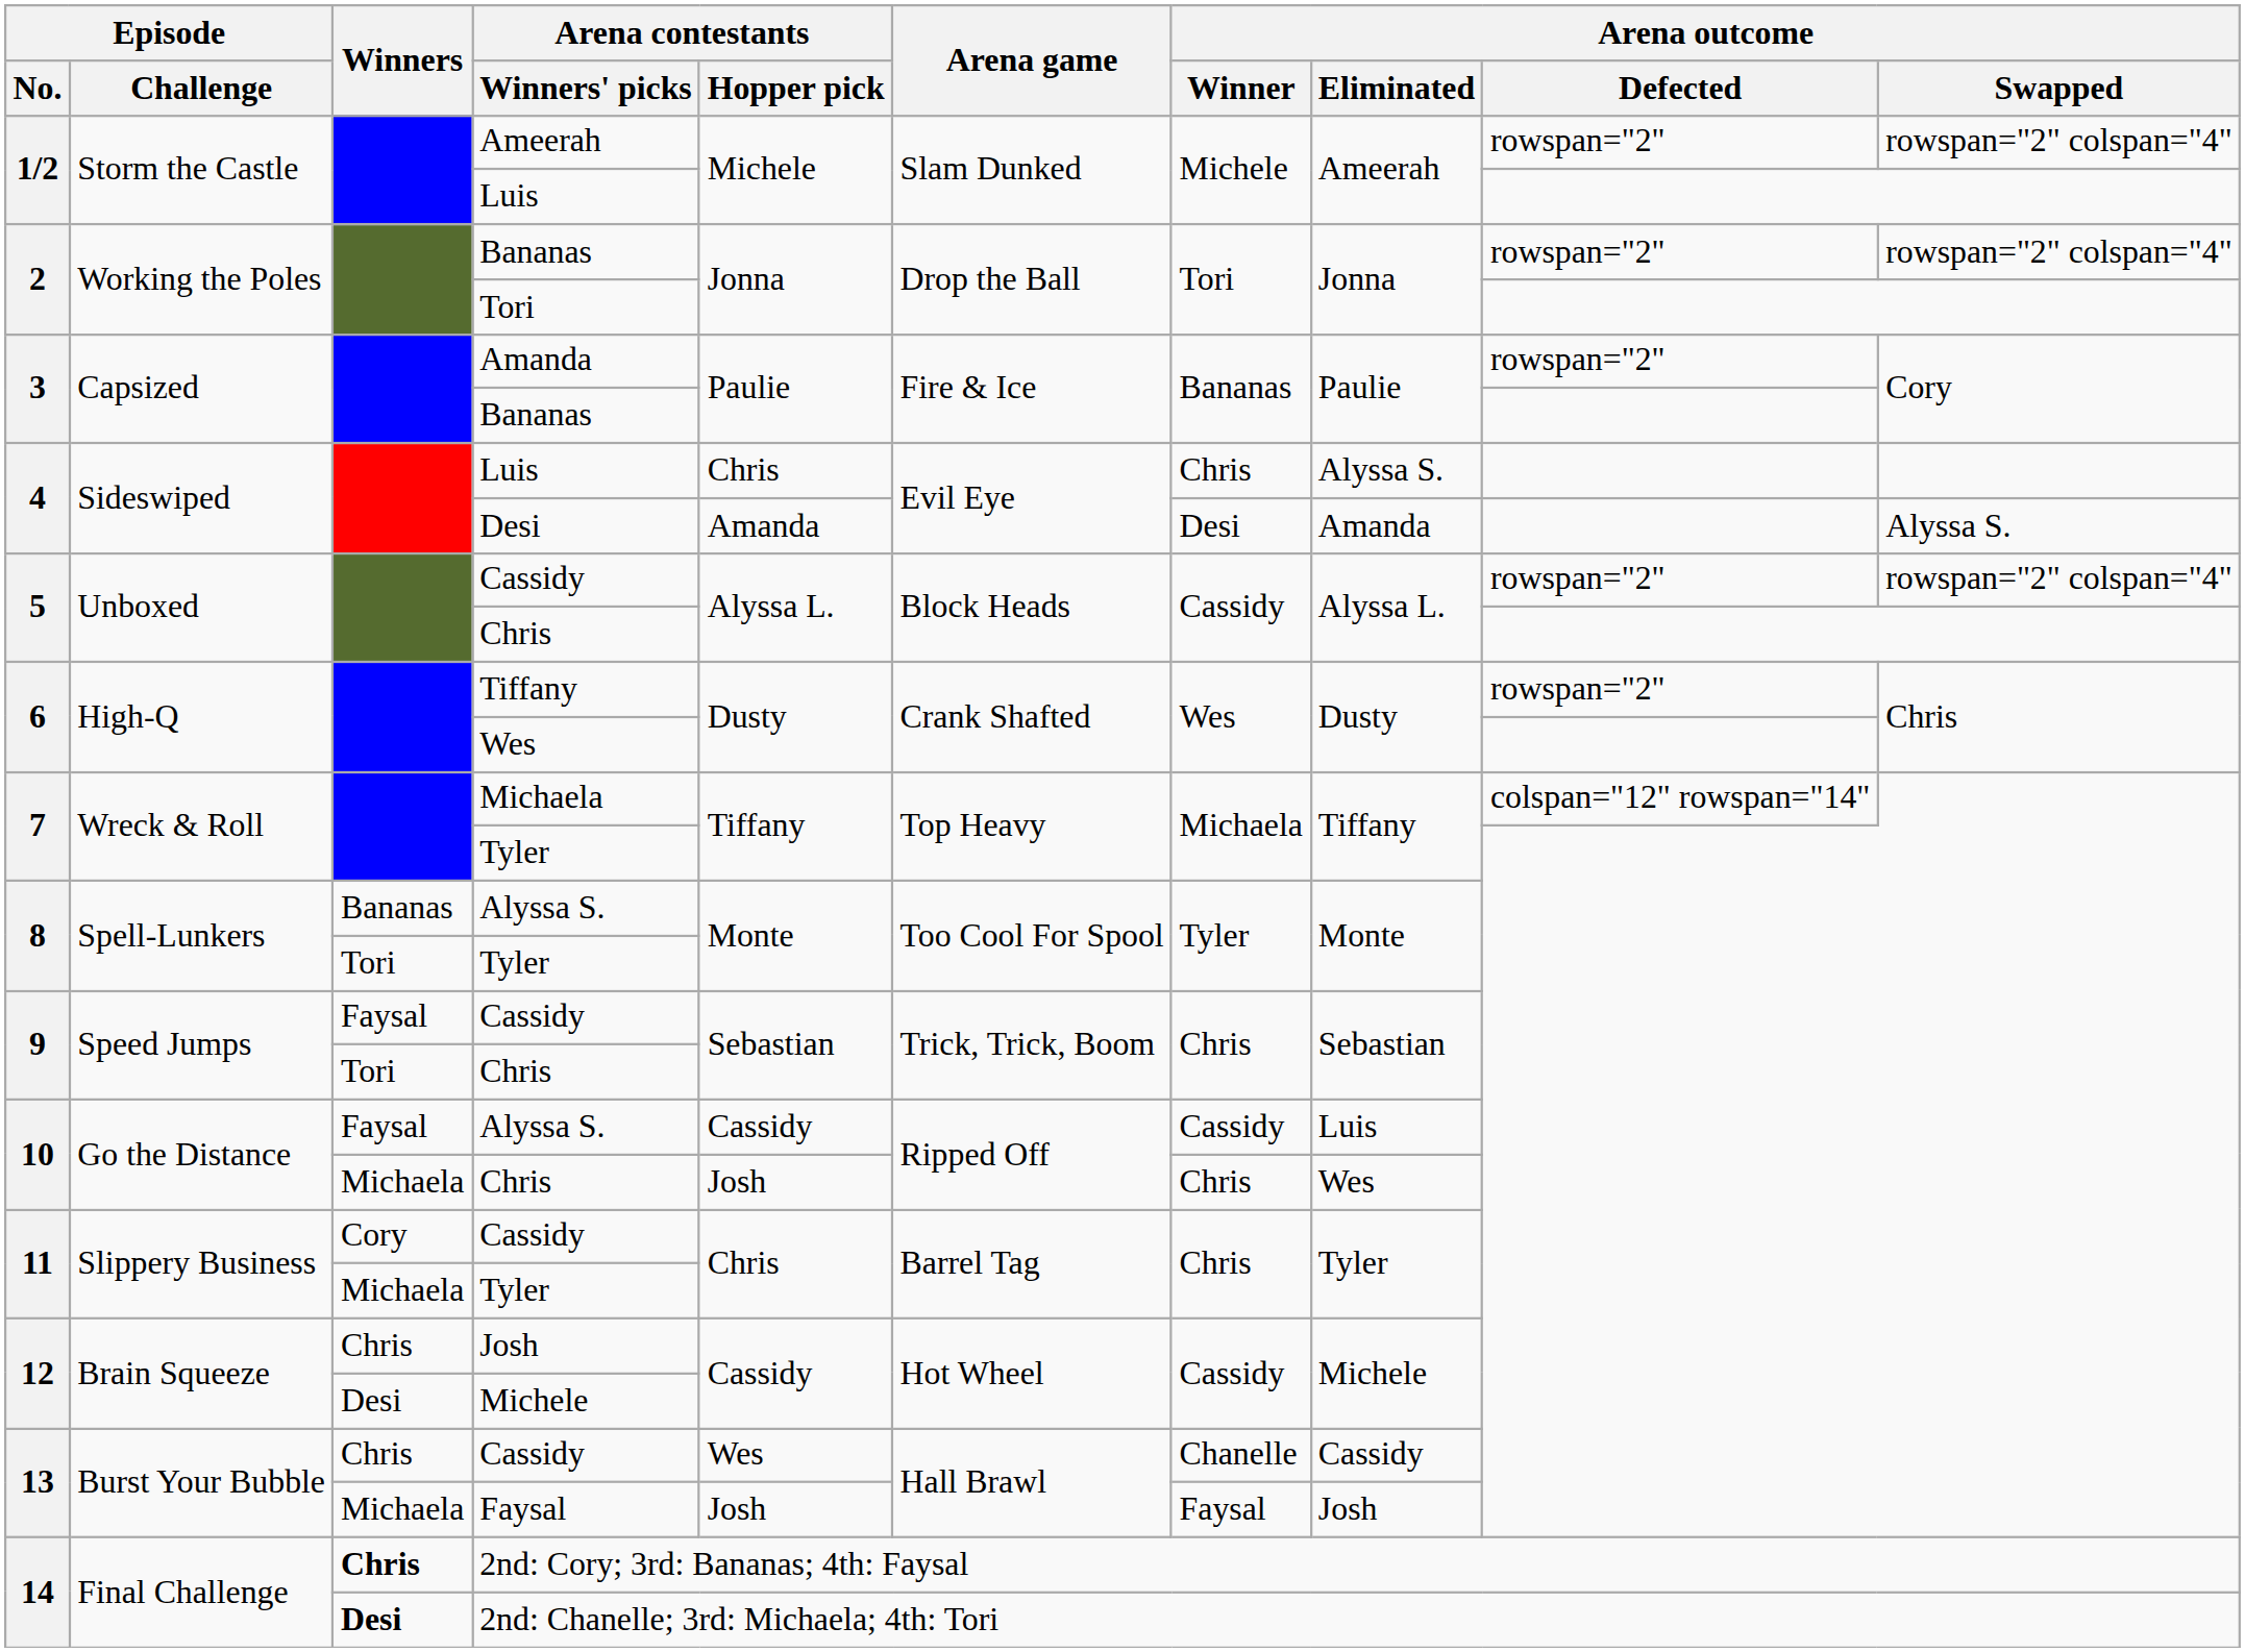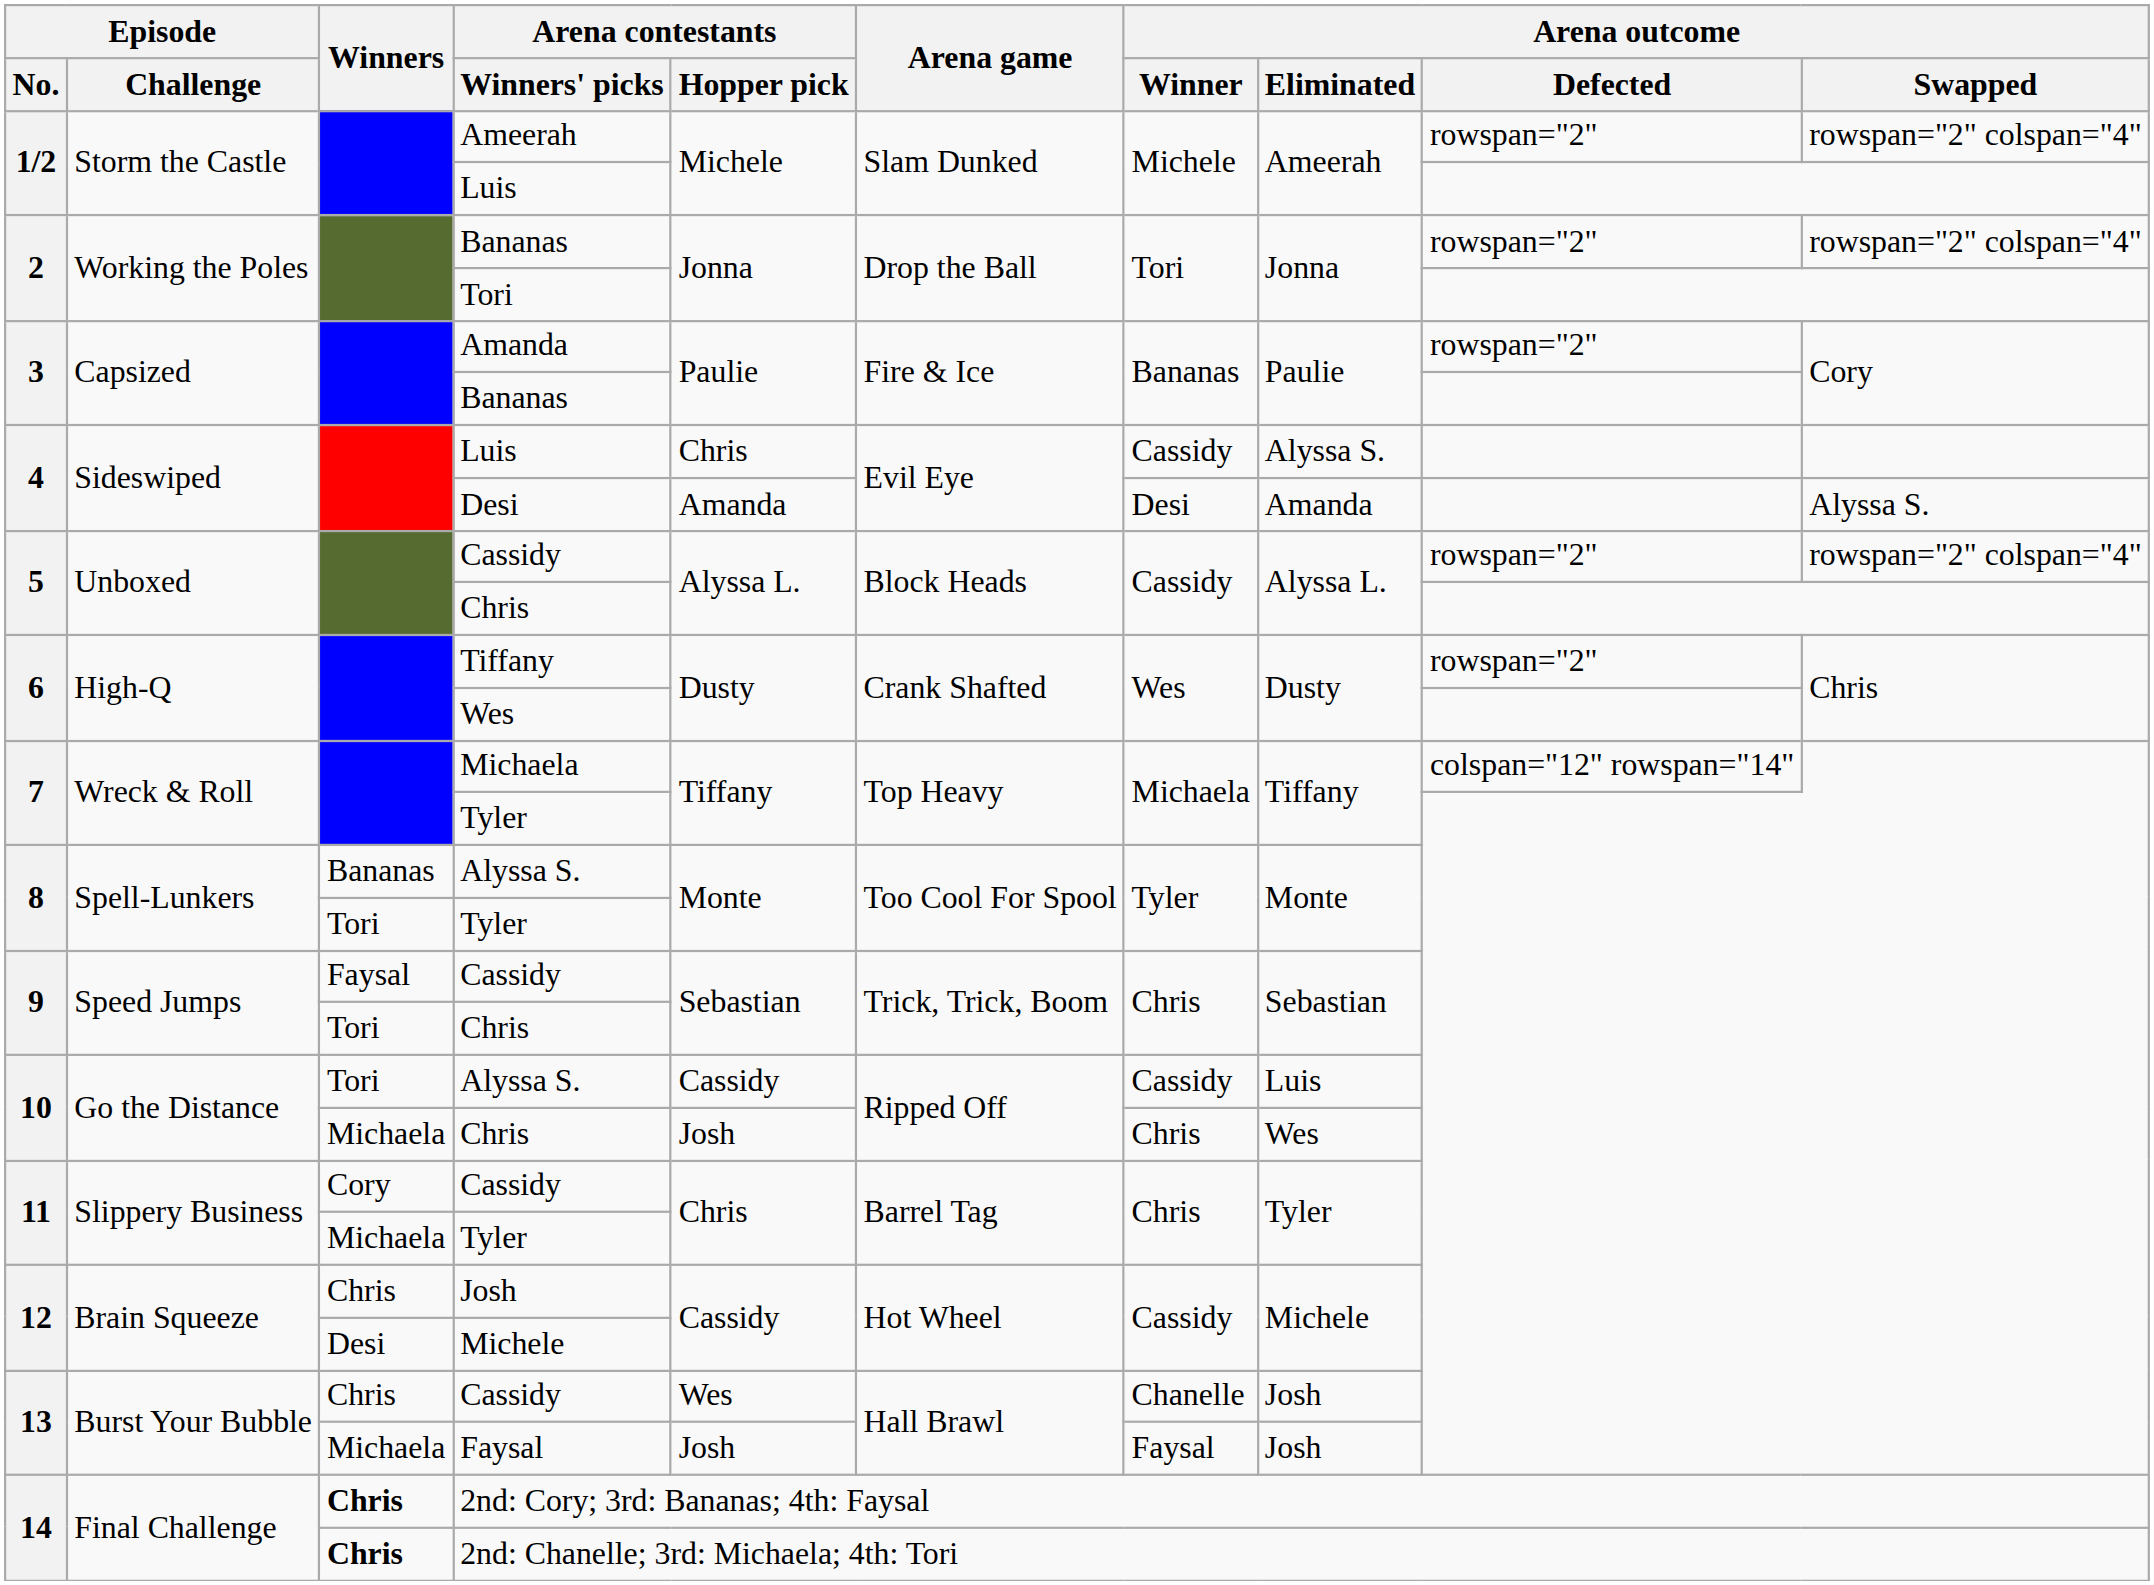4 / Luis | Arena outcome / Winner: Chris -> Cassidy
10 / Alyssa S. | Winners: Faysal -> Tori
13 / Cassidy | Arena outcome / Eliminated: Cassidy -> Josh
2nd: Chanelle; 3rd: Michaela; 4th: Tori | Winners: Desi -> Chris
